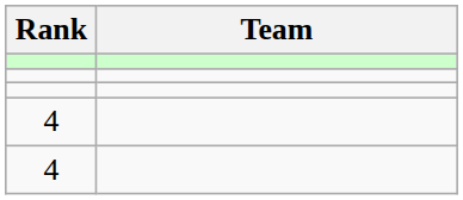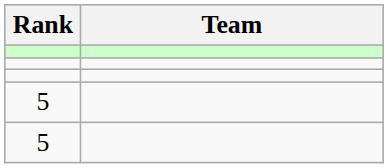row 5 | Rank: 4 -> 5
row 6 | Rank: 4 -> 5
